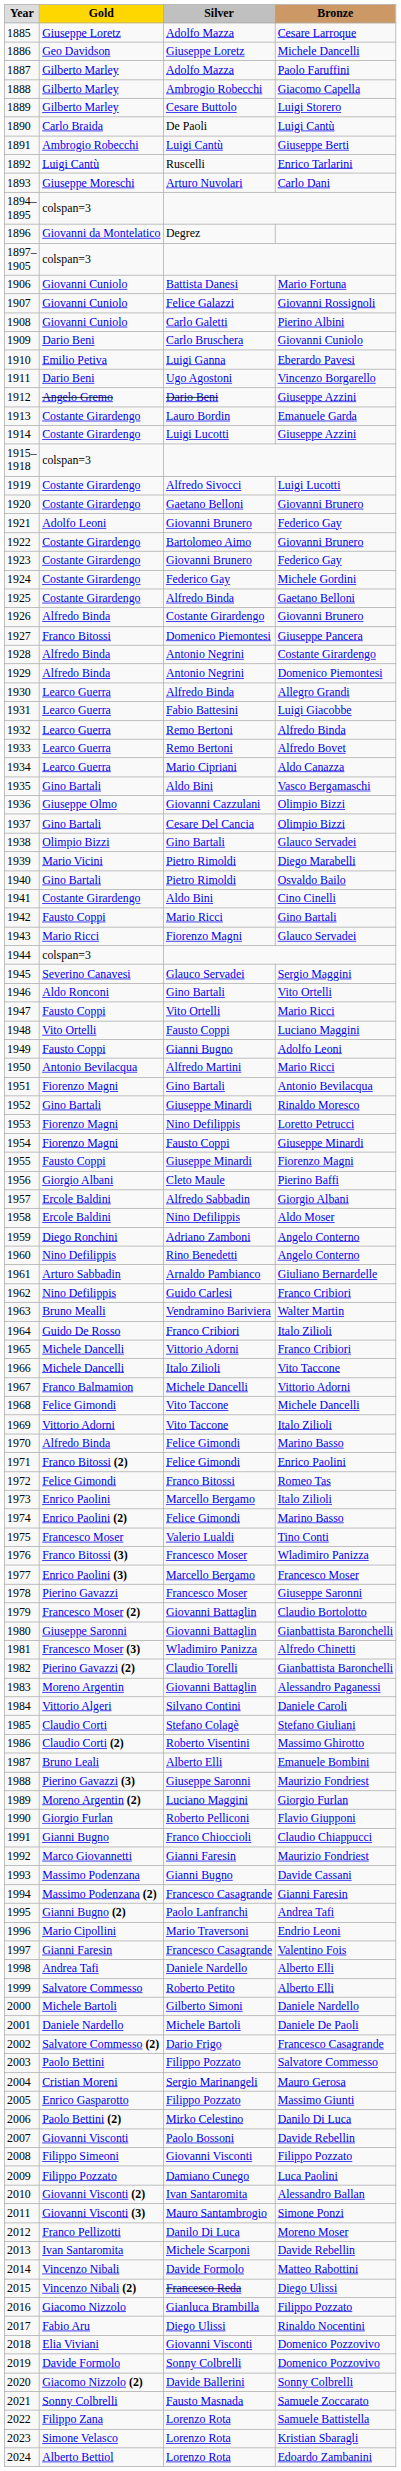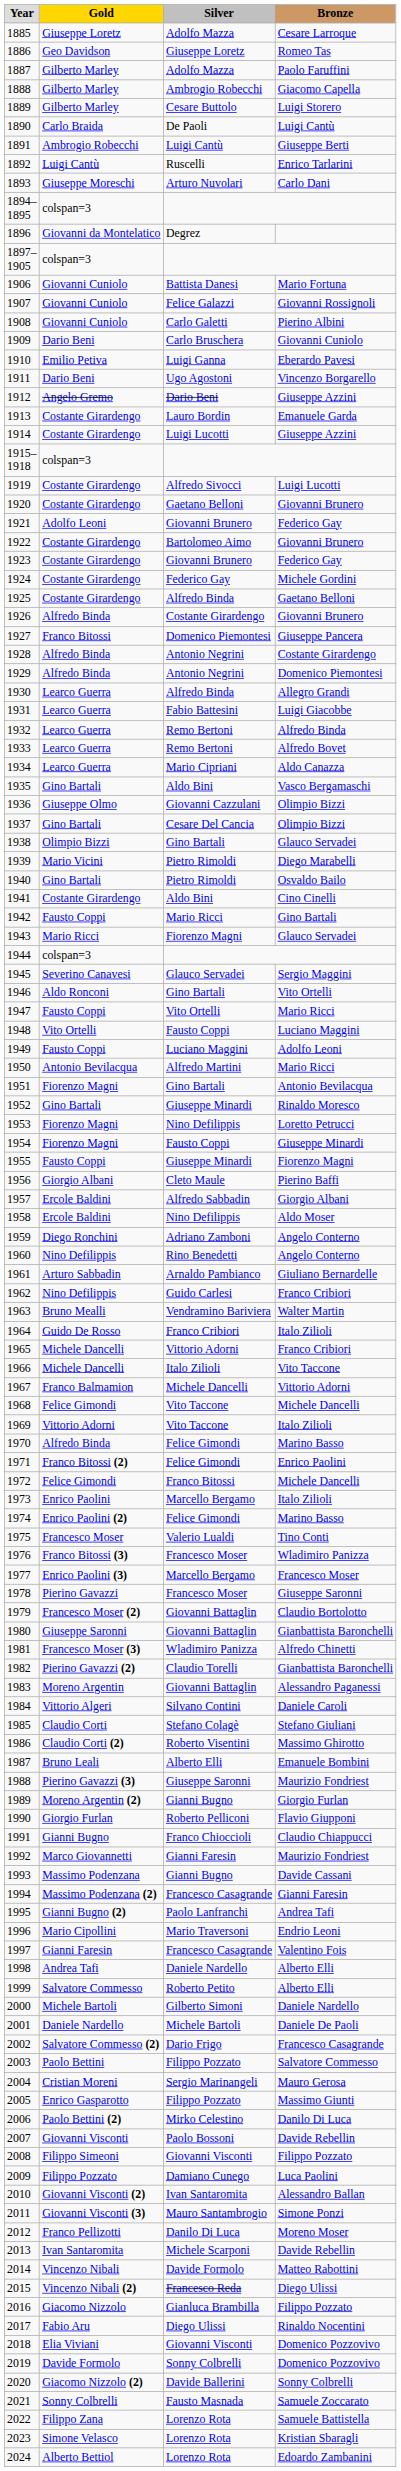1886 | Bronze: Michele Dancelli -> Romeo Tas
1949 | Silver: Gianni Bugno -> Luciano Maggini
1972 | Bronze: Romeo Tas -> Michele Dancelli
1989 | Silver: Luciano Maggini -> Gianni Bugno
